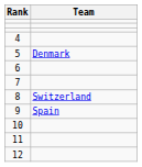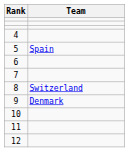row 6 | Team: Denmark -> Spain
row 10 | Team: Spain -> Denmark
